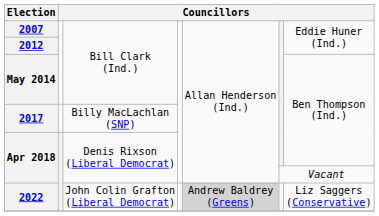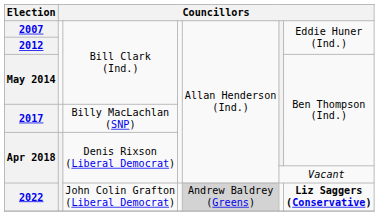2022 | column 7: normal -> bold
